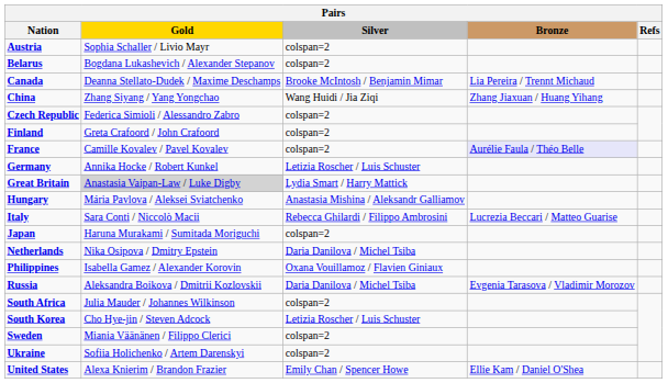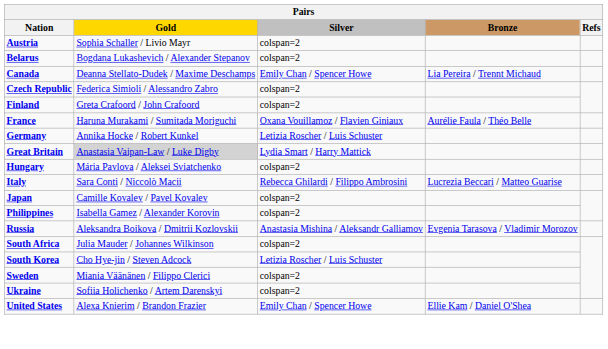Canada | Silver: Brooke McIntosh / Benjamin Mimar -> Emily Chan / Spencer Howe
- row: China | Zhang Siyang / Yang Yongchao | Wang Huidi / Jia Ziqi | Zhang Jiaxuan / Huang Yihang
France | Gold: Camille Kovalev / Pavel Kovalev -> Haruna Murakami / Sumitada Moriguchi
France | Silver: colspan=2 -> Oxana Vouillamoz / Flavien Giniaux
France | Bronze: lavender background -> no background
Hungary | Silver: Anastasia Mishina / Aleksandr Galliamov -> colspan=2
Japan | Gold: Haruna Murakami / Sumitada Moriguchi -> Camille Kovalev / Pavel Kovalev
- row: Netherlands | Nika Osipova / Dmitry Epstein | Daria Danilova / Michel Tsiba
Philippines | Silver: Oxana Vouillamoz / Flavien Giniaux -> colspan=2
Russia | Silver: Daria Danilova / Michel Tsiba -> Anastasia Mishina / Aleksandr Galliamov
